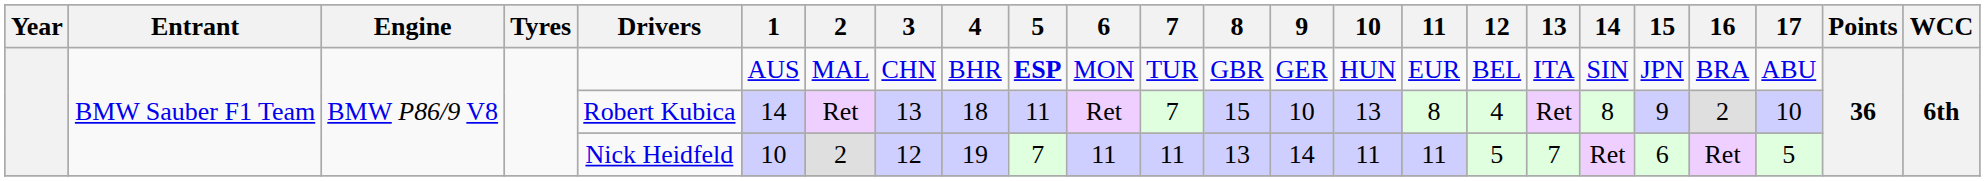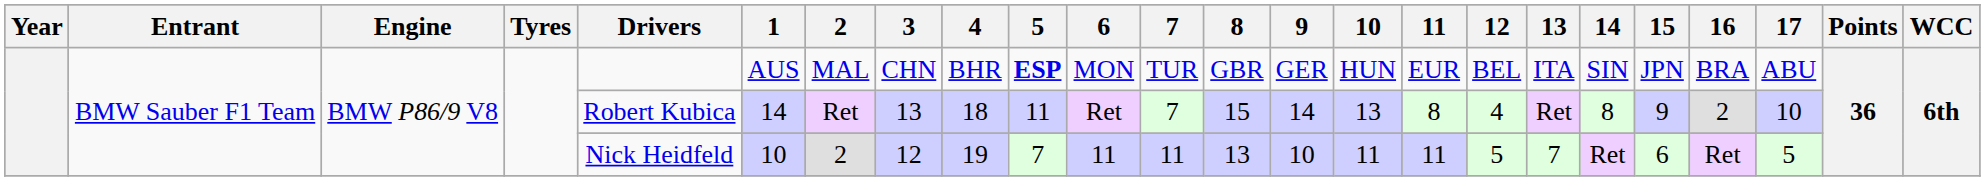row 3 | 9: 10 -> 14
row 4 | 9: 14 -> 10
